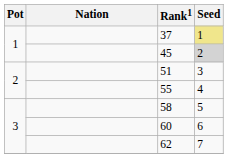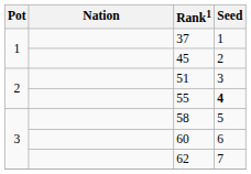37 | Seed: khaki background -> no background
45 | Seed: lightgrey background -> no background
55 | Seed: normal -> bold
